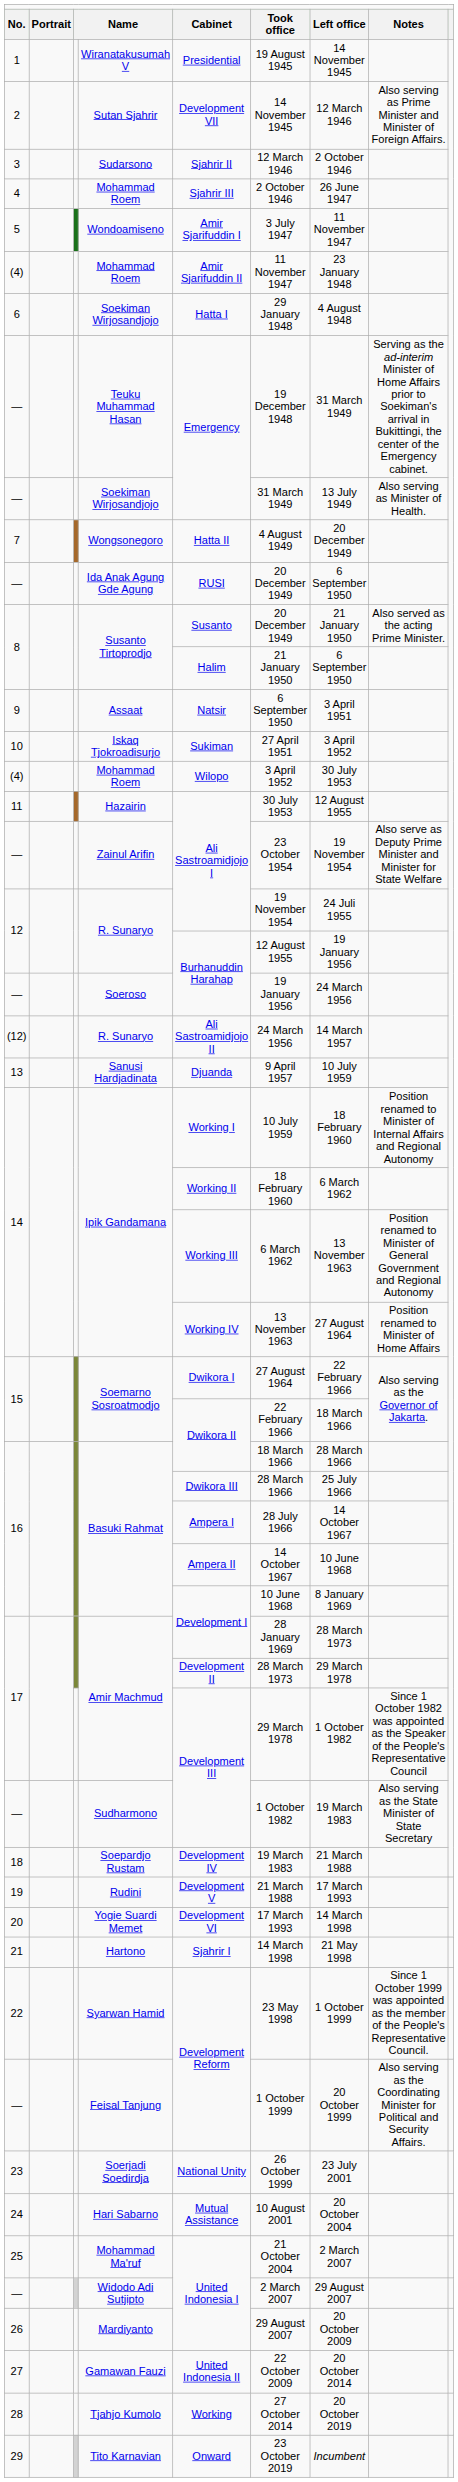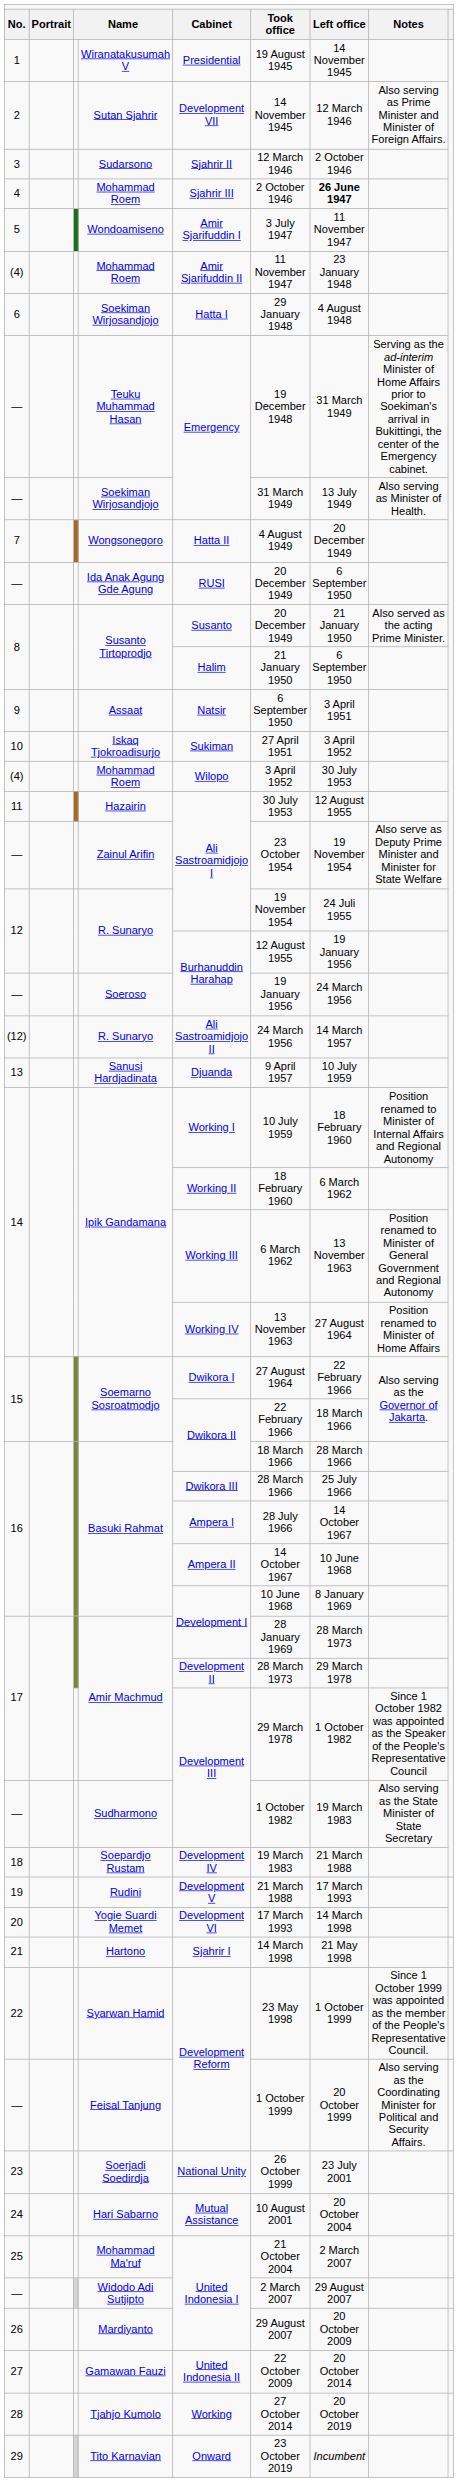4 / Mohammad Roem | column 7: normal -> bold
